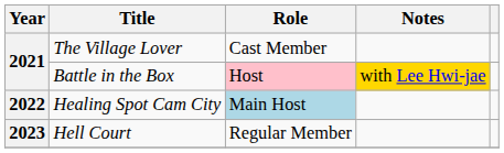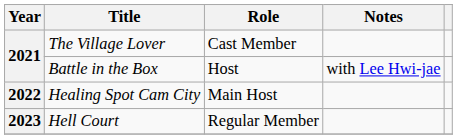Battle in the Box | Role: pink background -> no background
Battle in the Box | Notes: gold background -> no background
Healing Spot Cam City | Role: lightblue background -> no background
